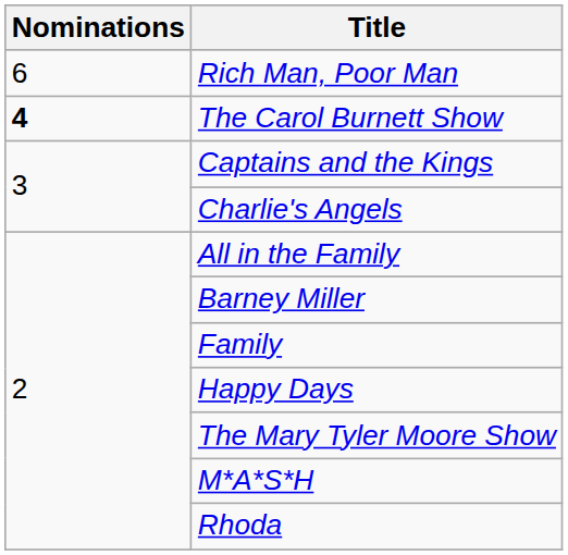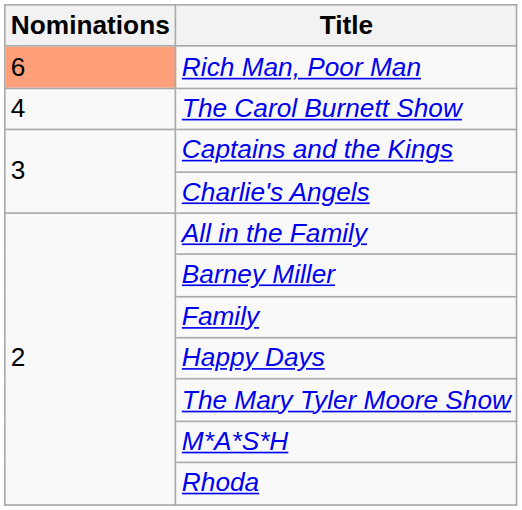Rich Man, Poor Man | Nominations: no background -> lightsalmon background
The Carol Burnett Show | Nominations: bold -> normal
